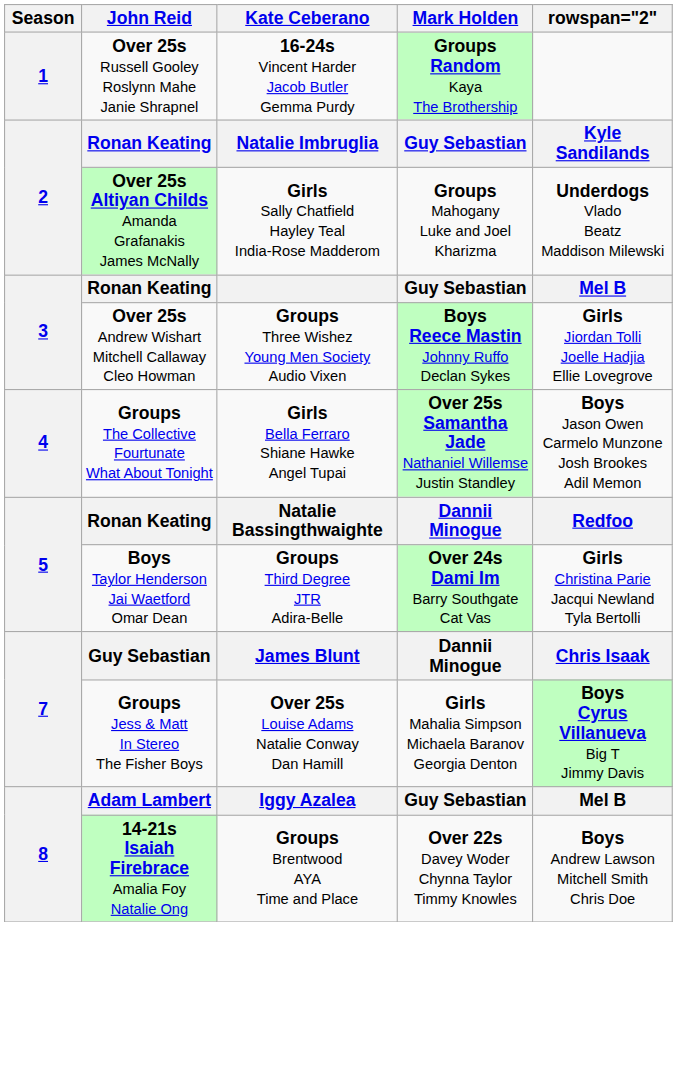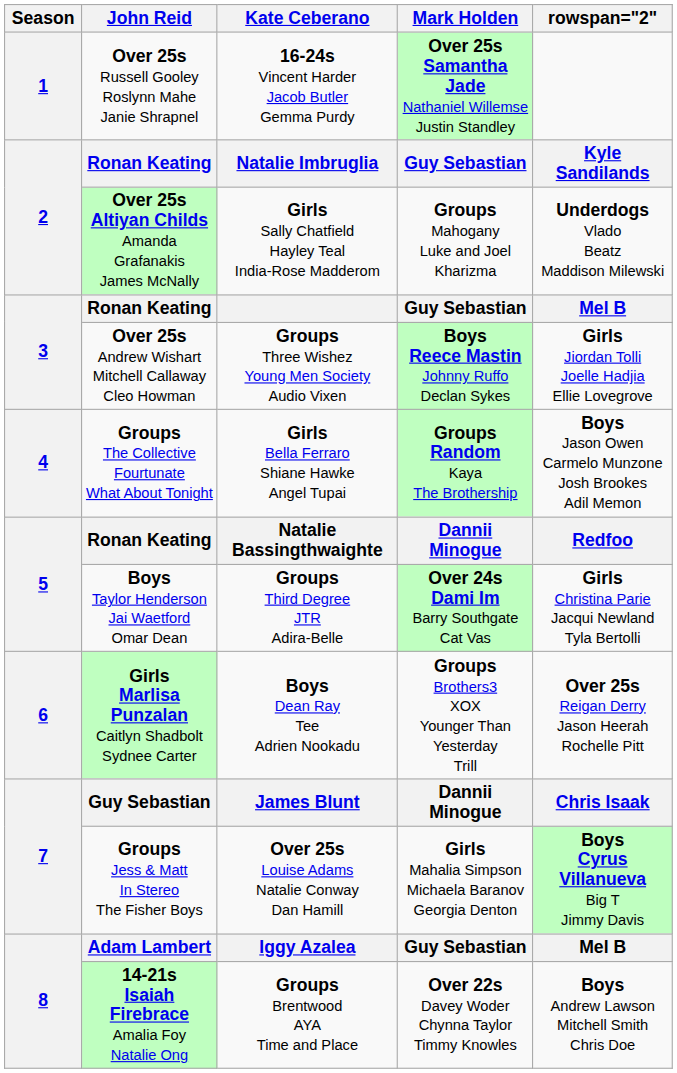1 | Mark Holden: Groups Random Kaya The Brothership -> Over 25s Samantha Jade Nathaniel Willemse Justin Standley
4 | Mark Holden: Over 25s Samantha Jade Nathaniel Willemse Justin Standley -> Groups Random Kaya The Brothership
+ row: 6 | Girls Marlisa Punzalan Caitlyn Shadbolt Sydnee Carter | Boys Dean Ray Tee Adrien Nookadu | Groups Brothers3 XOX Younger Than Yesterday Trill | Over 25s Reigan Derry Jason Heerah Rochelle Pitt
